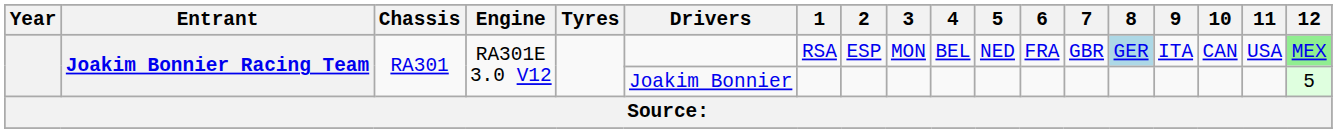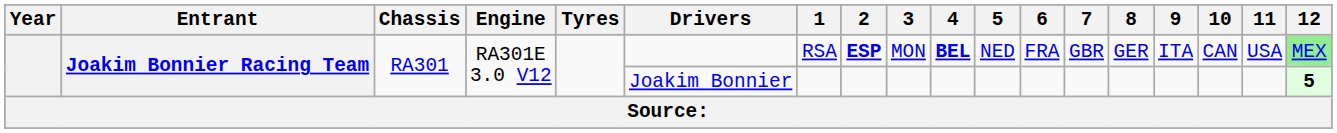row 2 | 2: normal -> bold
row 2 | 4: normal -> bold
row 2 | 8: lightblue background -> no background
row 3 | 12: normal -> bold
